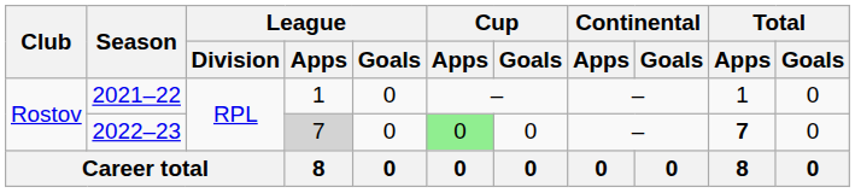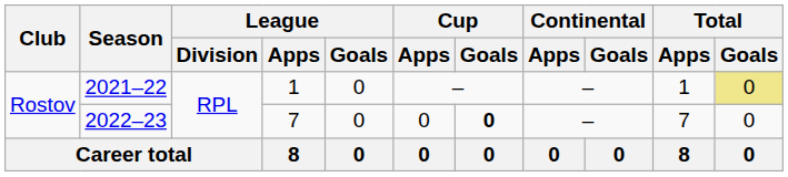2021–22 | Total / Goals: no background -> khaki background
2022–23 | League / Apps: lightgrey background -> no background
2022–23 | Cup / Apps: lightgreen background -> no background
2022–23 | Cup / Goals: normal -> bold
2022–23 | Total / Apps: bold -> normal
